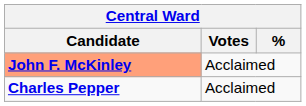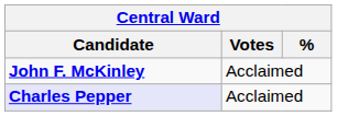John F. McKinley | Candidate: lightsalmon background -> no background
Charles Pepper | Candidate: no background -> lavender background
